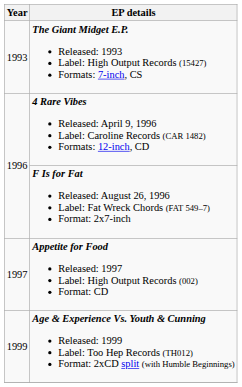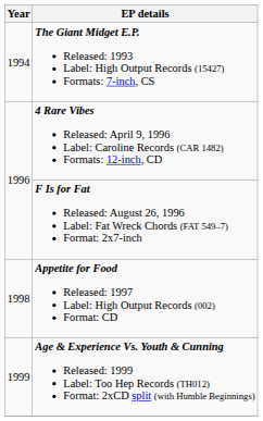row 2 | Year: 1993 -> 1994
row 5 | Year: 1997 -> 1998
